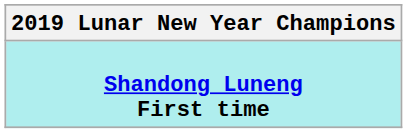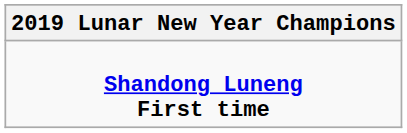row 2 | column 1: paleturquoise background -> no background
